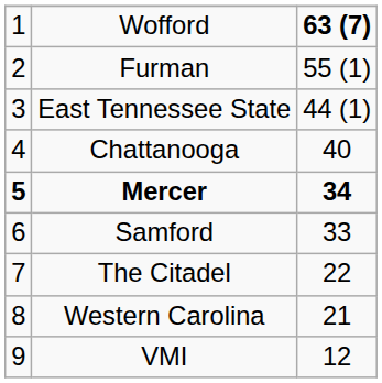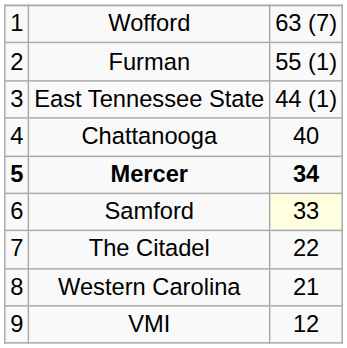Wofford | column 3: bold -> normal
Samford | column 3: no background -> lightyellow background
